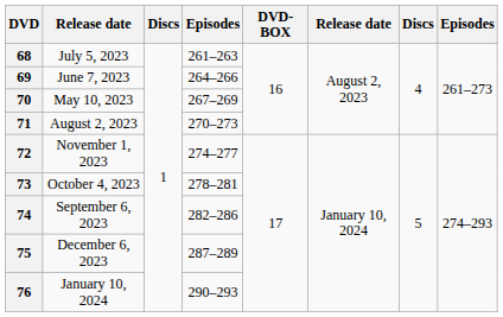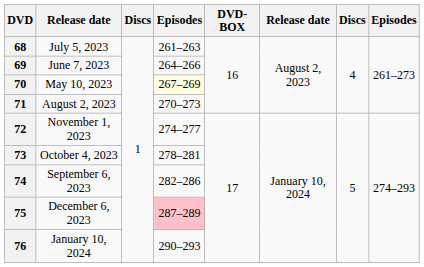70 | column 4: no background -> lightyellow background
75 | column 4: no background -> pink background
